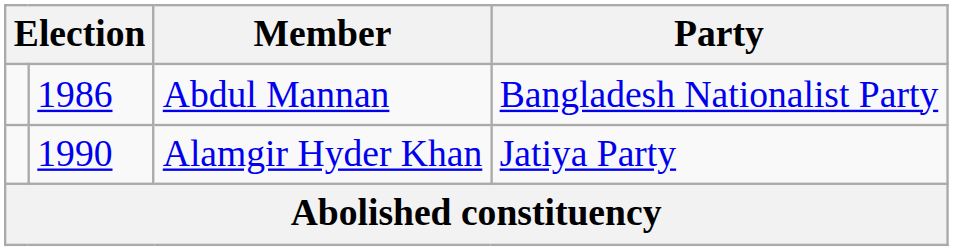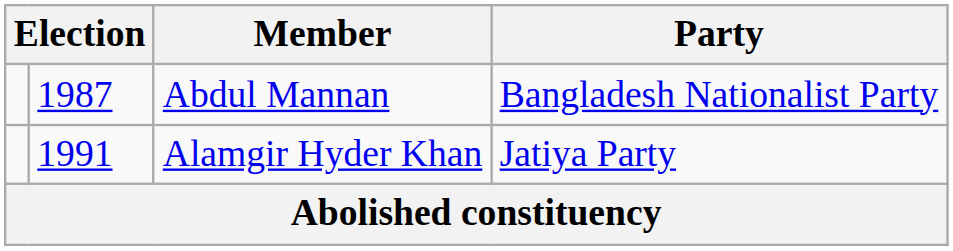Abdul Mannan | column 2: 1986 -> 1987
Alamgir Hyder Khan | column 2: 1990 -> 1991
